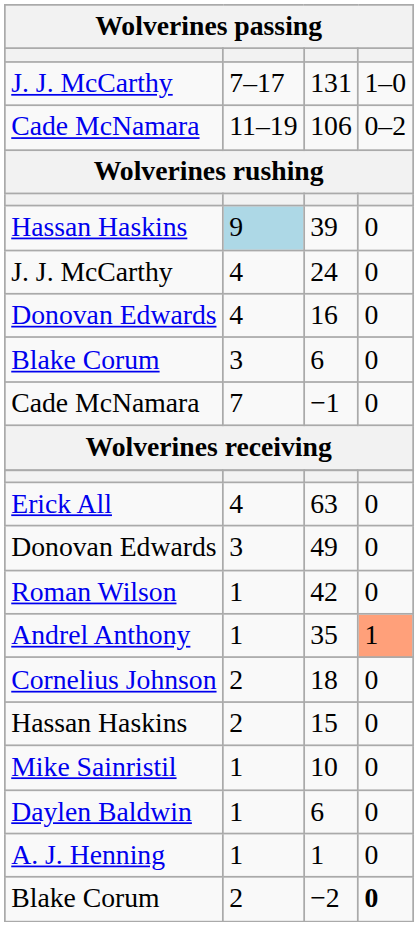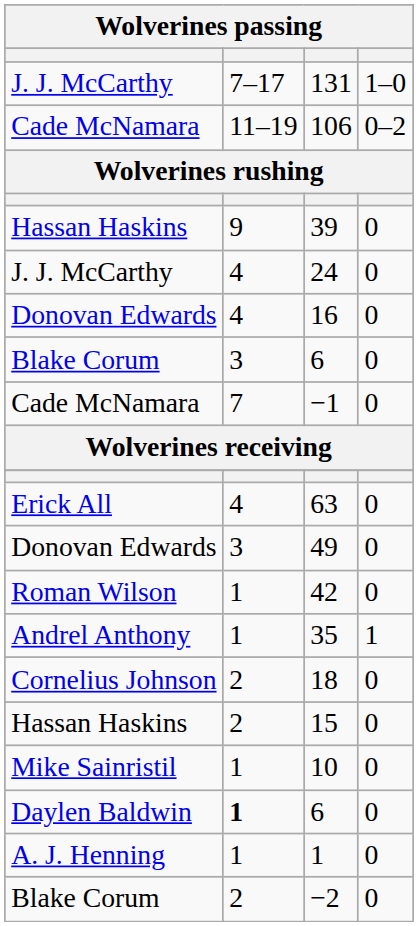39 | column 2: lightblue background -> no background
35 | column 4: lightsalmon background -> no background
Daylen Baldwin / 6 | column 2: normal -> bold
−2 | column 4: bold -> normal
